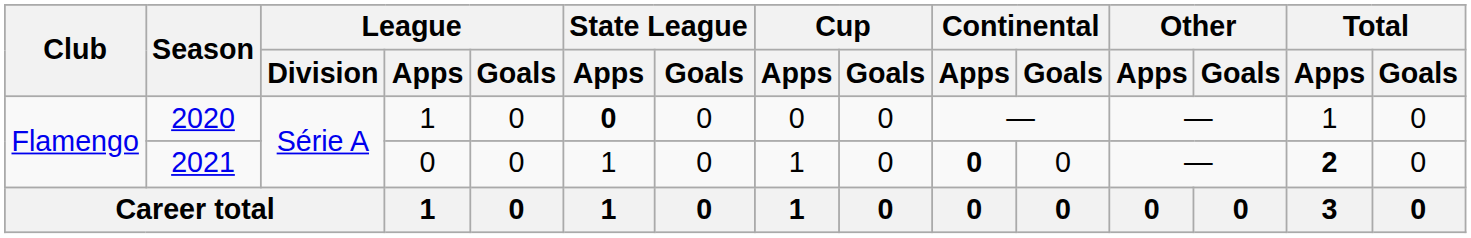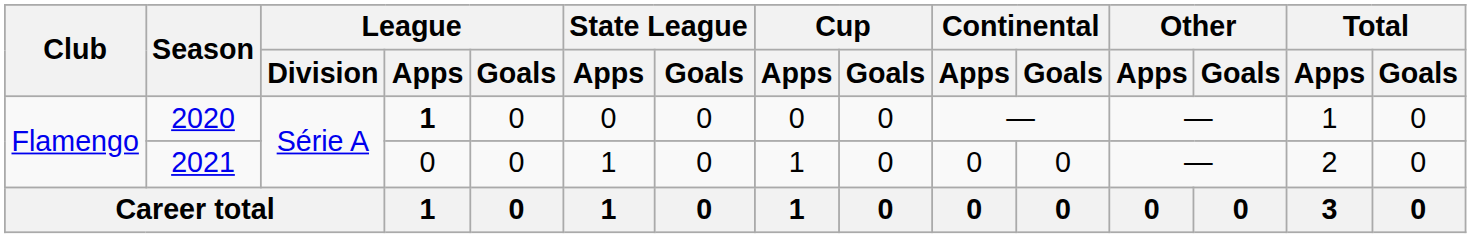2020 | League / Apps: normal -> bold
2020 | State League / Apps: bold -> normal
2021 | Continental / Apps: bold -> normal
2021 | Total / Apps: bold -> normal
